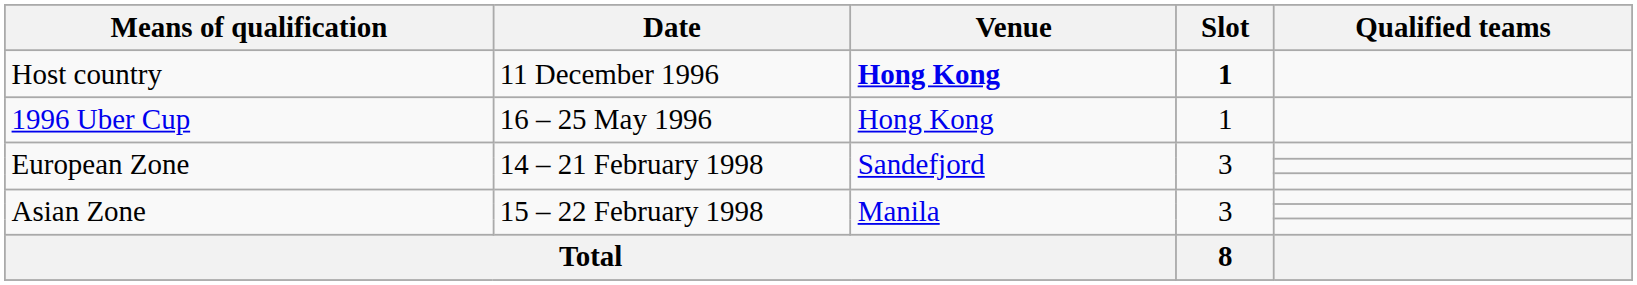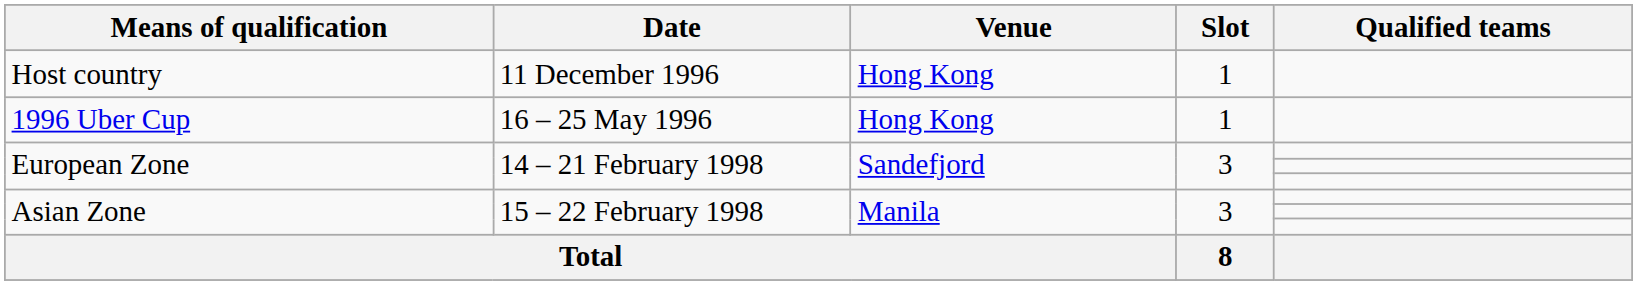Host country | Venue: bold -> normal
Host country | Slot: bold -> normal
